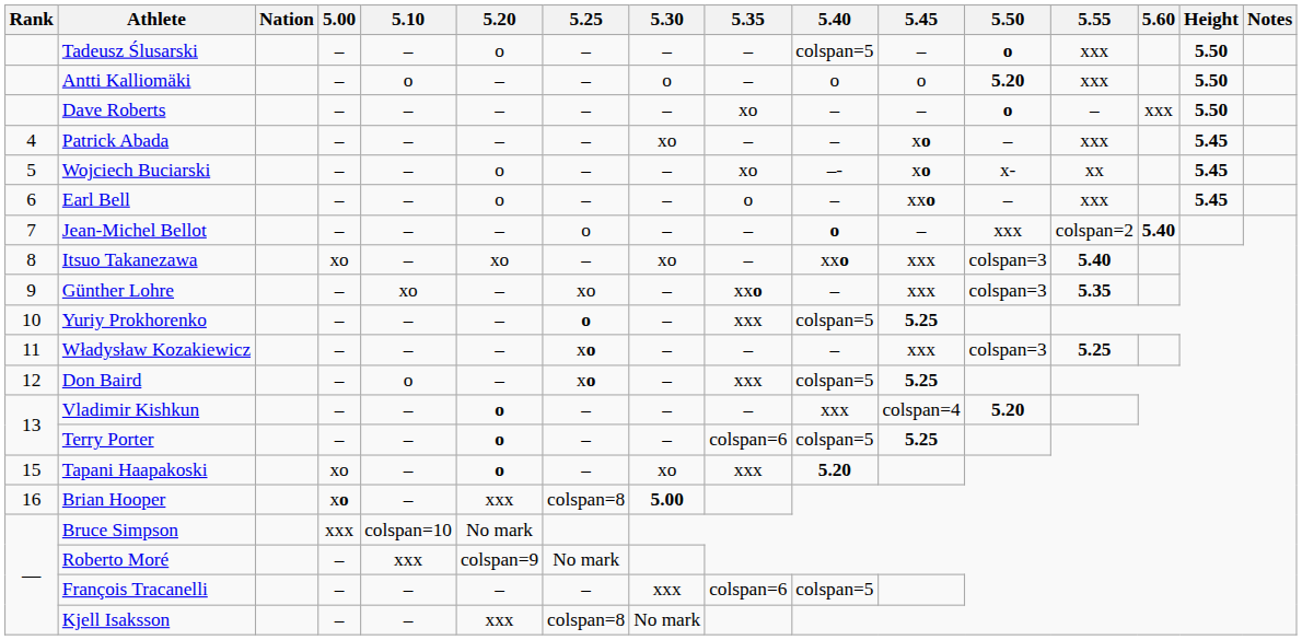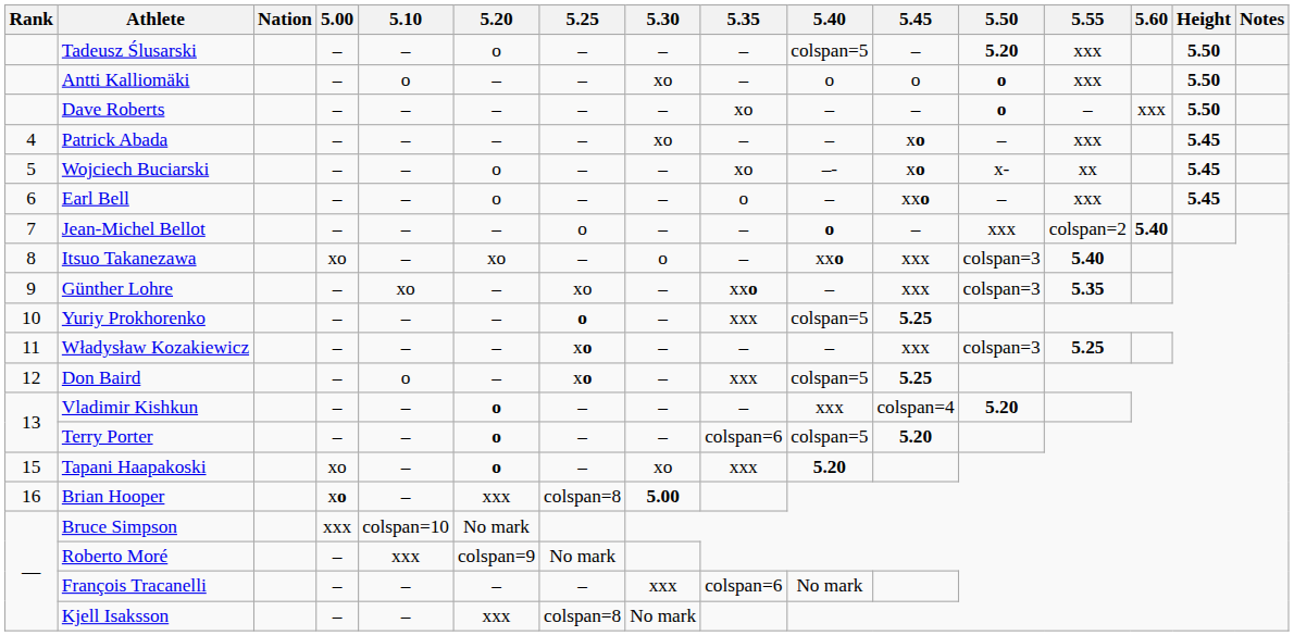Tadeusz Ślusarski | 5.50: o -> 5.20
Antti Kalliomäki | 5.30: o -> xo
Antti Kalliomäki | 5.50: 5.20 -> o
Itsuo Takanezawa | 5.30: xo -> o
Terry Porter | 5.45: 5.25 -> 5.20
François Tracanelli | 5.40: colspan=5 -> No mark
